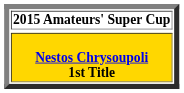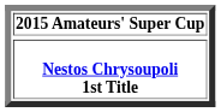row 2 | column 1: gold background -> no background
